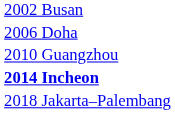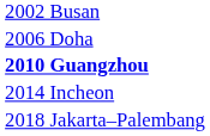2010 Guangzhou | column 1: normal -> bold
2014 Incheon | column 1: bold -> normal
